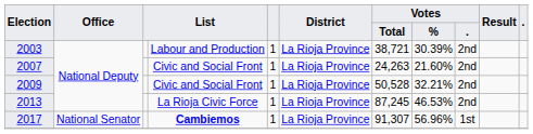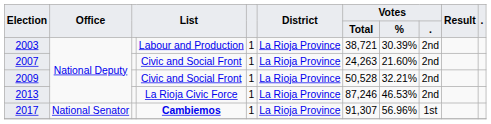2013 | Votes / Total: 87,245 -> 87,246
